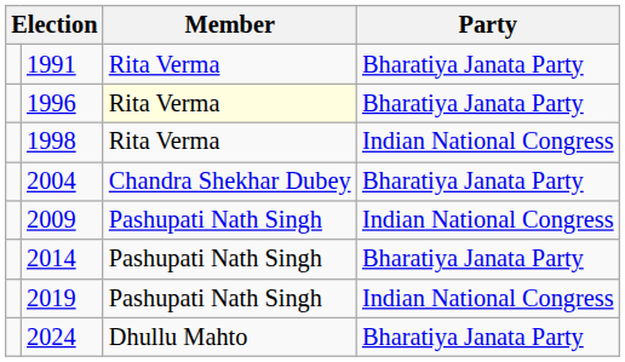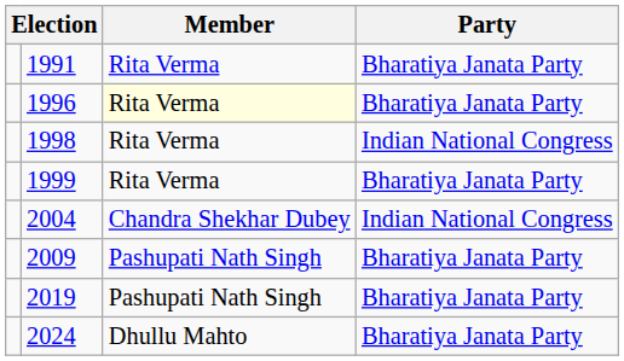+ row: 1999 | Rita Verma | Bharatiya Janata Party
2004 | Party: Bharatiya Janata Party -> Indian National Congress
2009 | Party: Indian National Congress -> Bharatiya Janata Party
- row: 2014 | Pashupati Nath Singh | Bharatiya Janata Party
2019 | Party: Indian National Congress -> Bharatiya Janata Party
